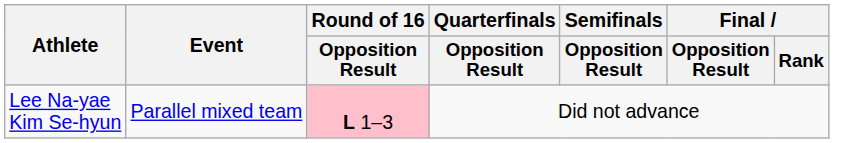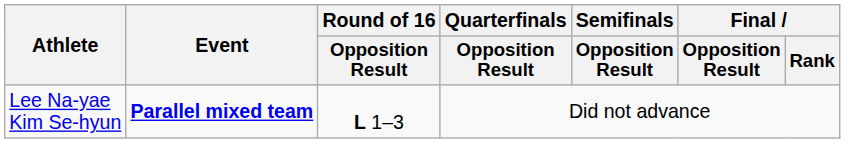Lee Na-yae Kim Se-hyun | Event: normal -> bold
Lee Na-yae Kim Se-hyun | Round of 16 / Opposition Result: pink background -> no background
